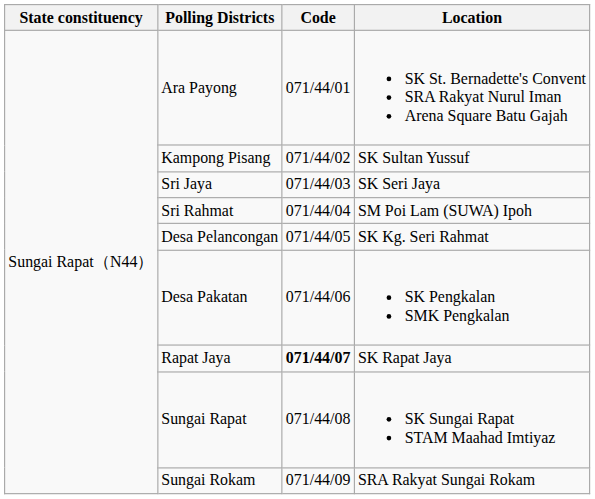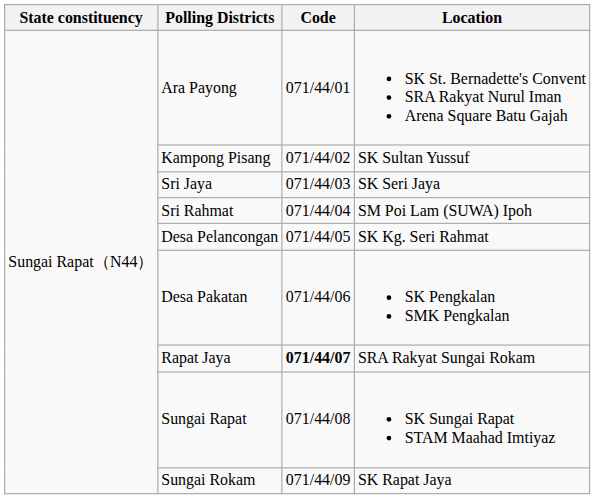Rapat Jaya | Location: SK Rapat Jaya -> SRA Rakyat Sungai Rokam
Sungai Rokam | Location: SRA Rakyat Sungai Rokam -> SK Rapat Jaya
